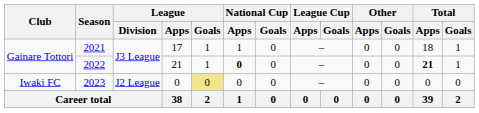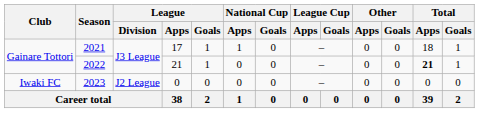2022 | National Cup / Apps: bold -> normal
2023 | League / Goals: khaki background -> no background
